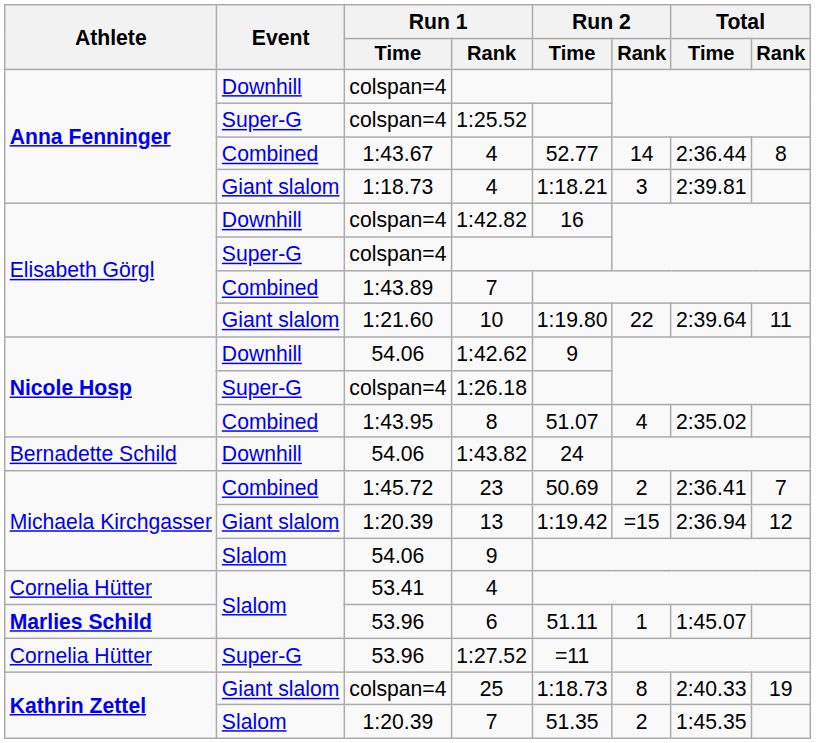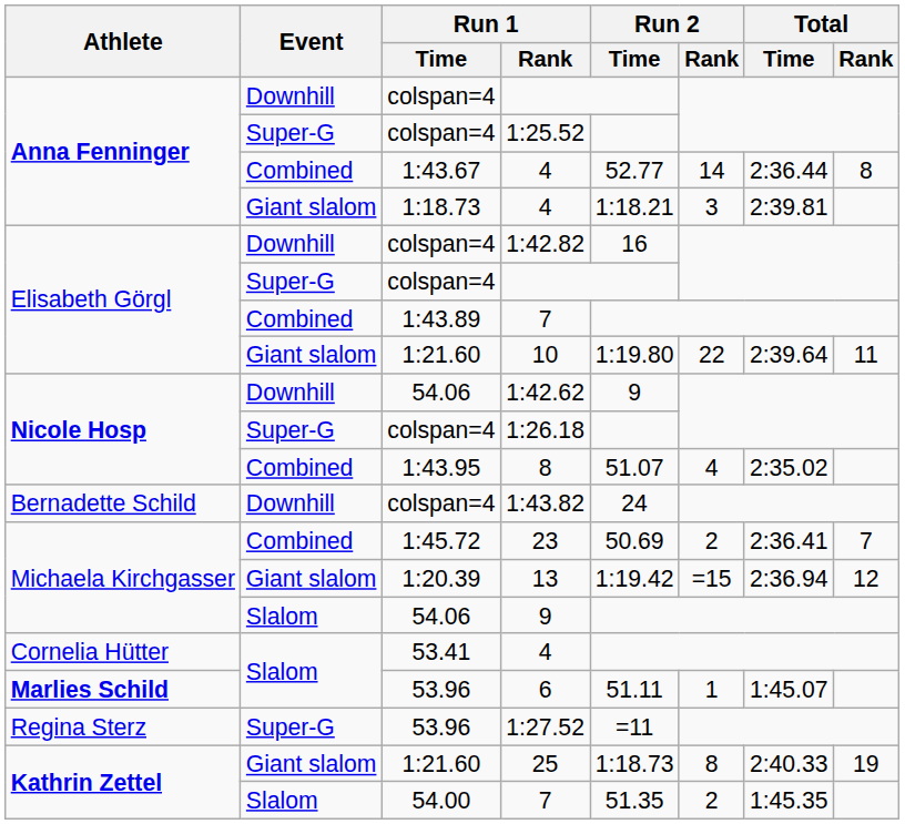1:43.82 | Run 1 / Time: 54.06 -> colspan=4
1:27.52 | Athlete: Cornelia Hütter -> Regina Sterz
25 | Run 1 / Time: colspan=4 -> 1:21.60
Slalom / 7 | Run 1 / Time: 1:20.39 -> 54.00
